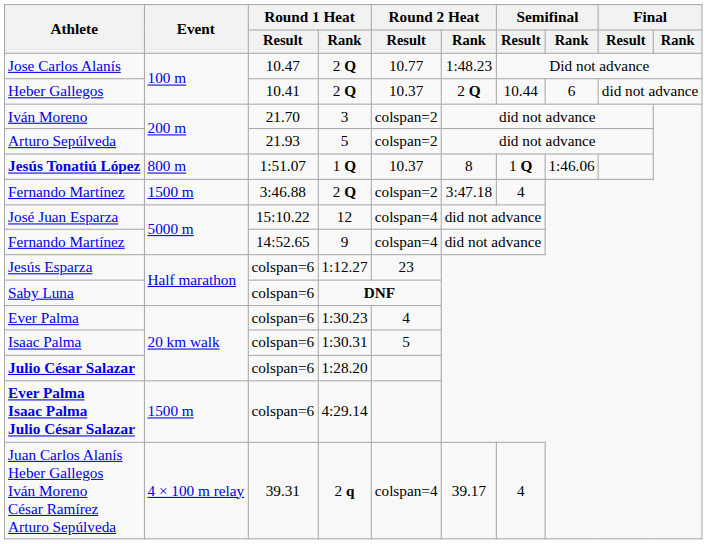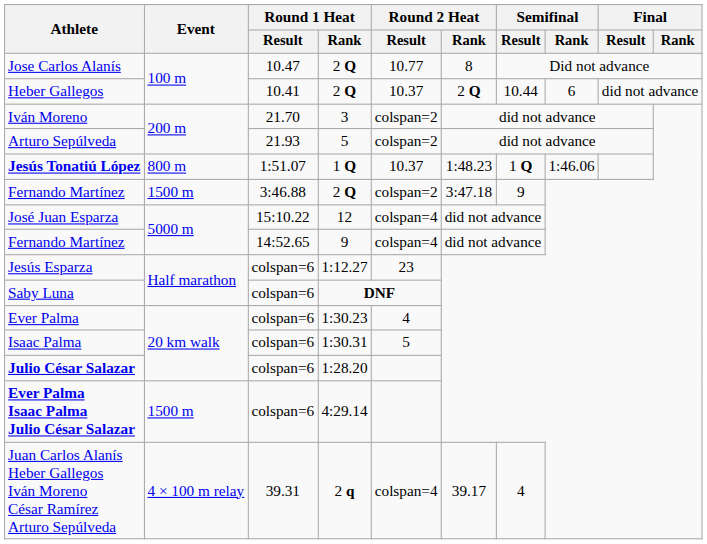Jose Carlos Alanís | Round 2 Heat / Rank: 1:48.23 -> 8
Jesús Tonatiú López | Round 2 Heat / Rank: 8 -> 1:48.23
Fernando Martínez / 2 Q | Semifinal / Result: 4 -> 9
